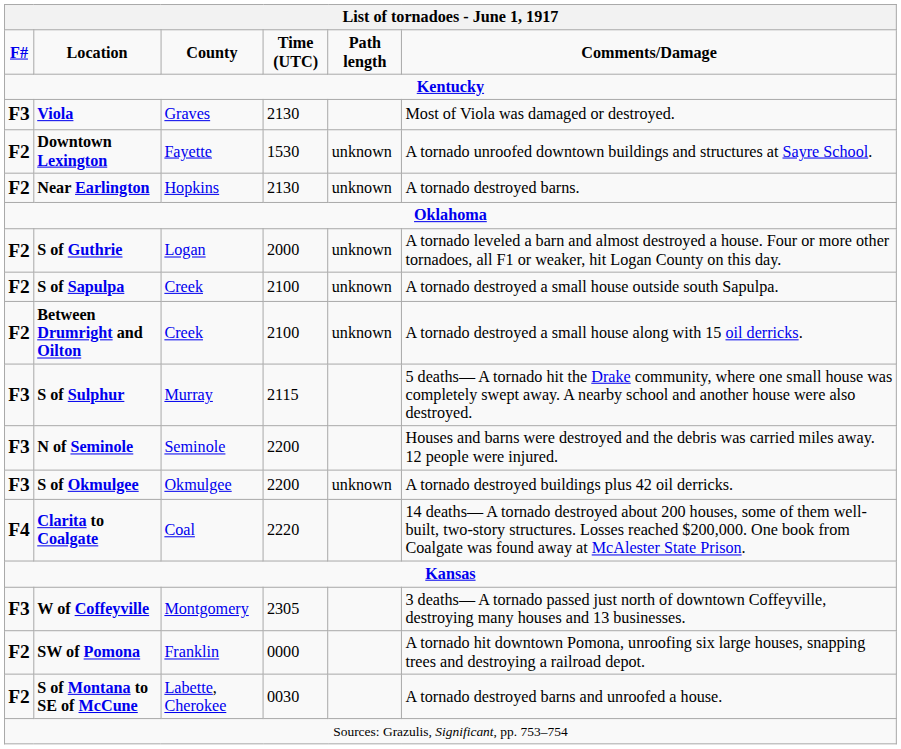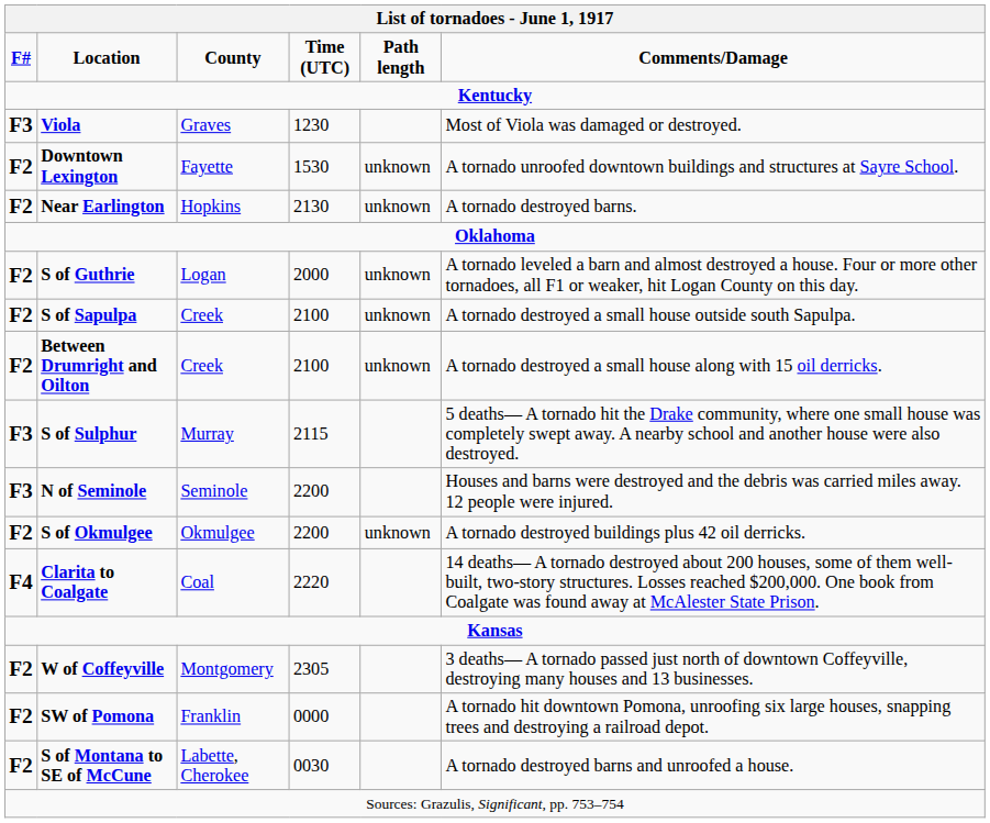Viola | List of tornadoes - June 1, 1917 / Time (UTC): 2130 -> 1230
S of Okmulgee | List of tornadoes - June 1, 1917 / F#: F3 -> F2
W of Coffeyville | List of tornadoes - June 1, 1917 / F#: F3 -> F2
